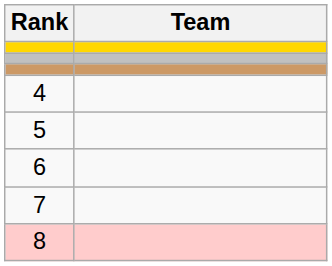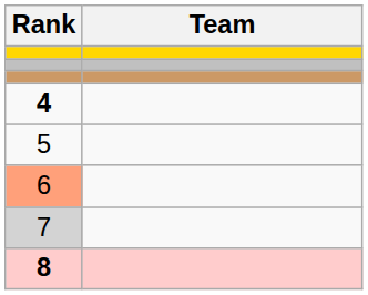row 5 | Rank: normal -> bold
row 7 | Rank: no background -> lightsalmon background
row 8 | Rank: no background -> lightgrey background
row 9 | Rank: normal -> bold
